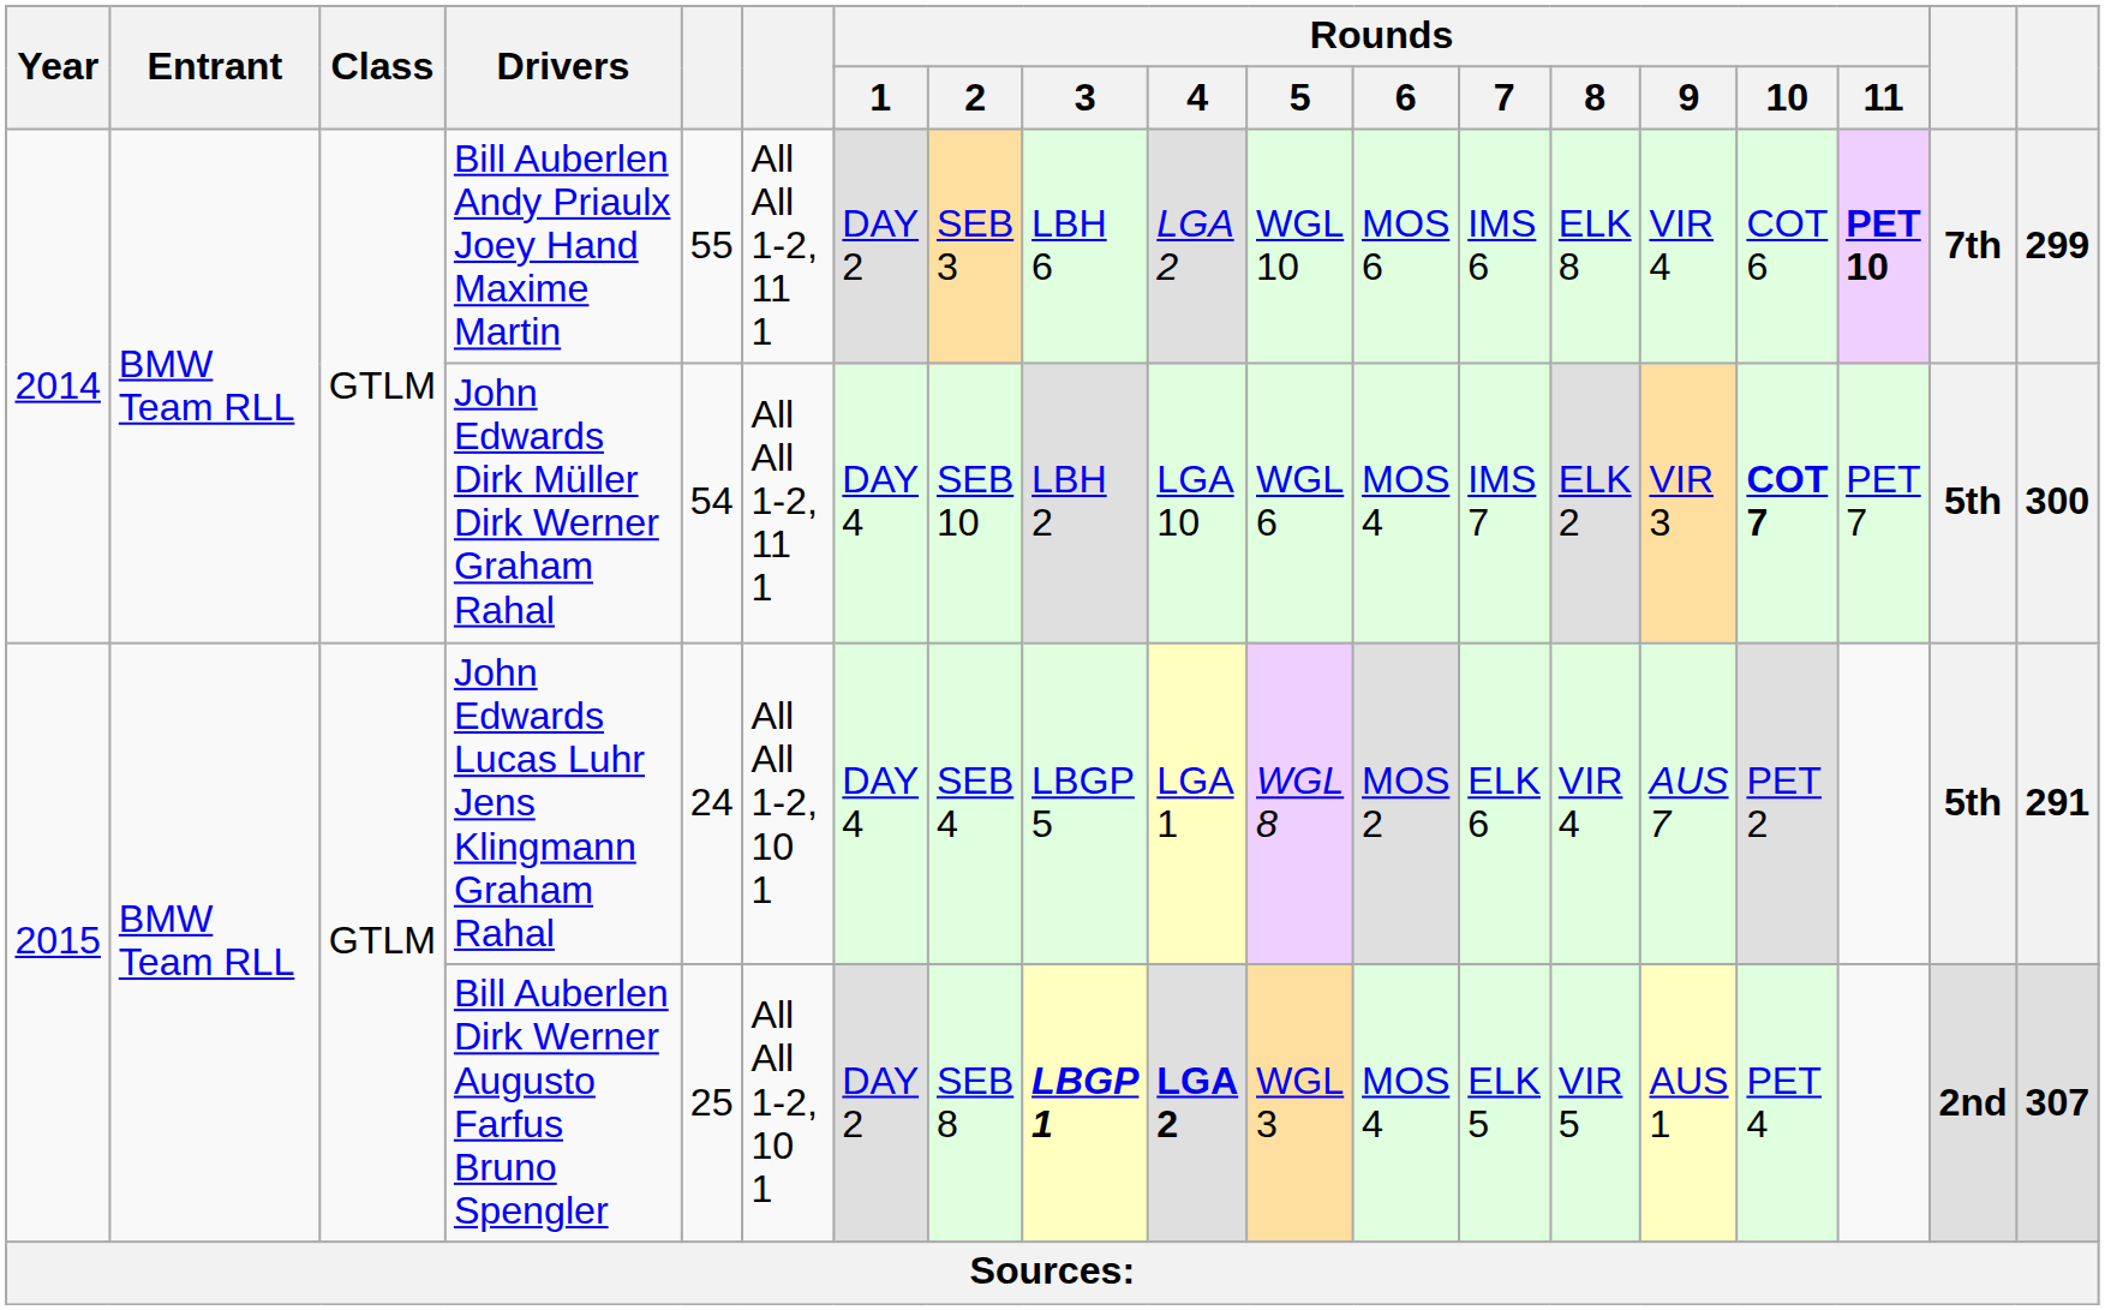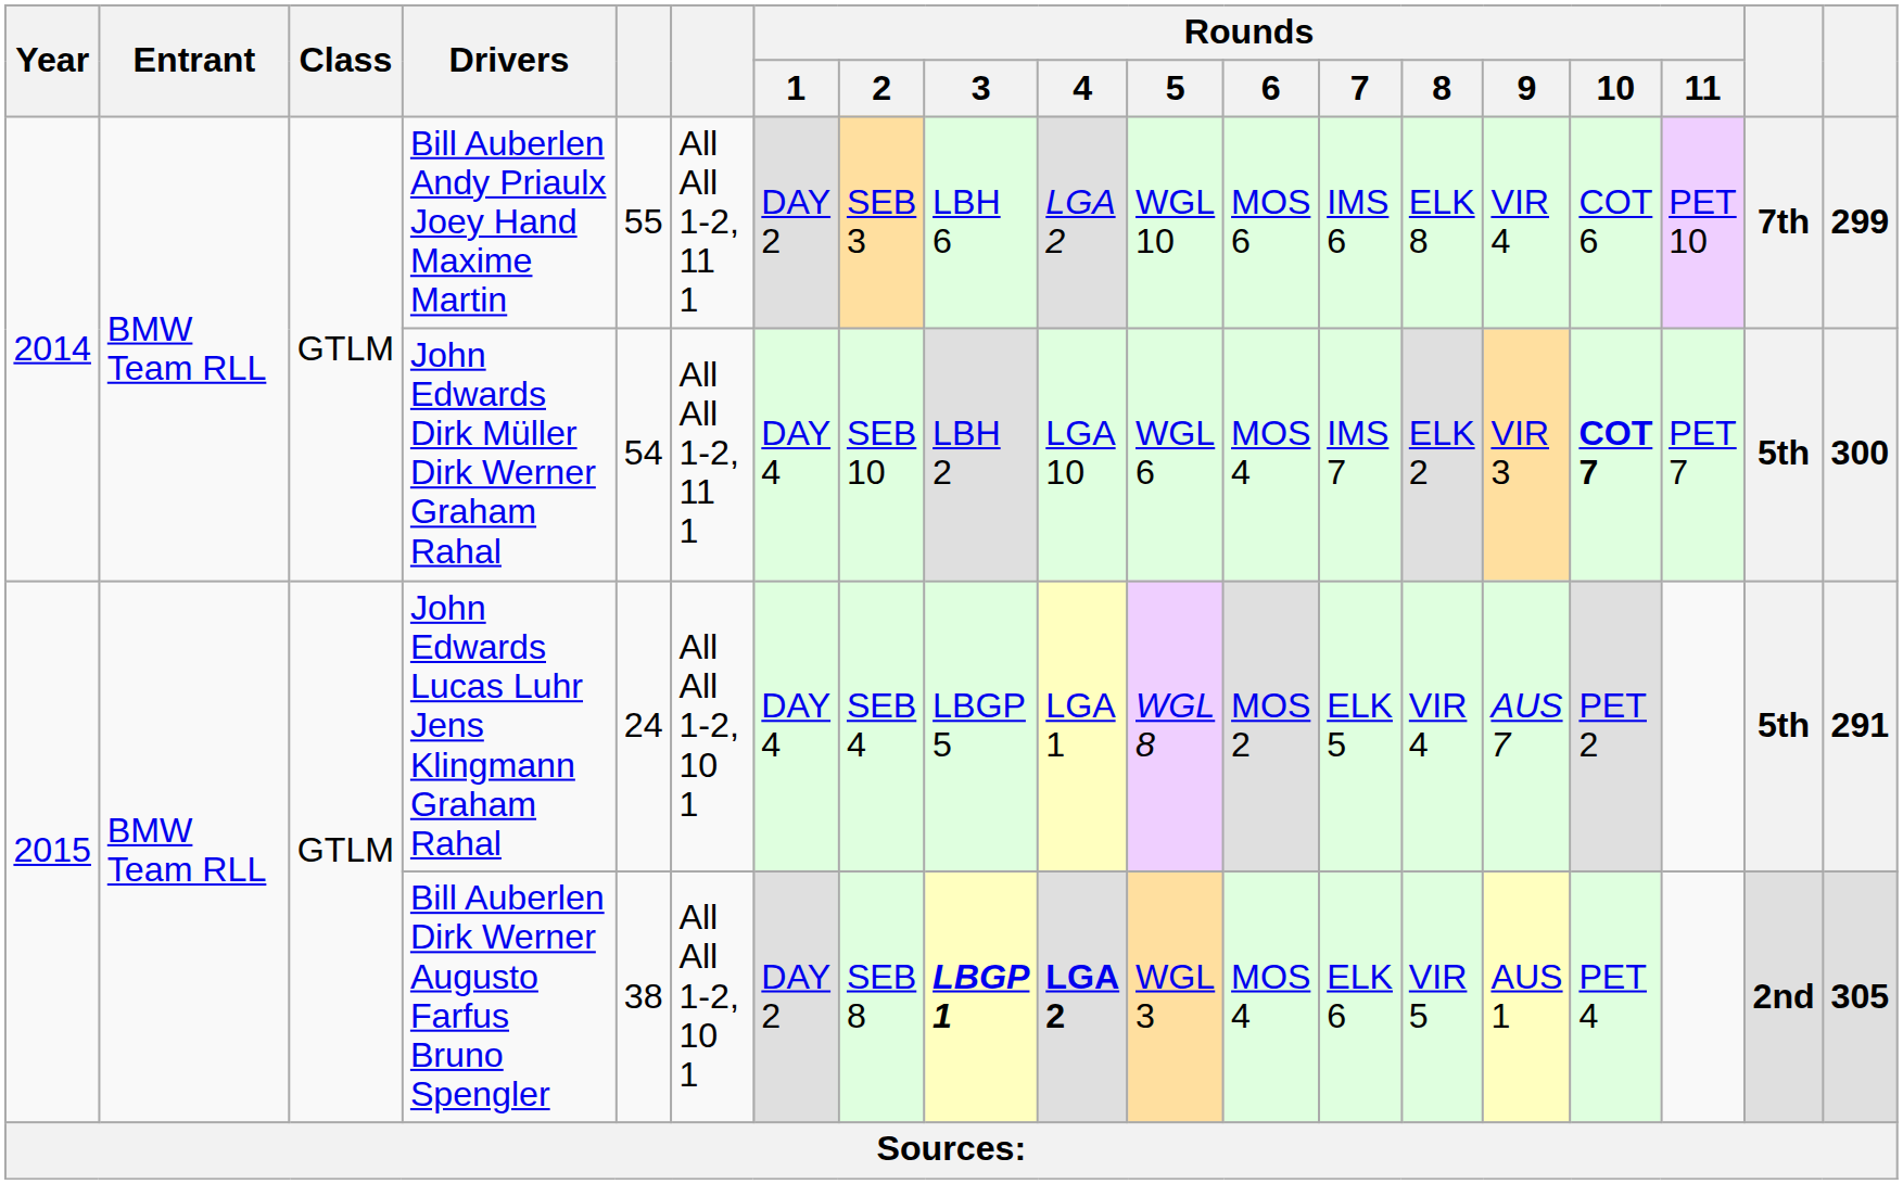Bill Auberlen Andy Priaulx Joey Hand Maxime Martin | Rounds / 11: bold -> normal
John Edwards Lucas Luhr Jens Klingmann Graham Rahal | Rounds / 7: ELK 6 -> ELK 5
Bill Auberlen Dirk Werner Augusto Farfus Bruno Spengler | column 5: 25 -> 38
Bill Auberlen Dirk Werner Augusto Farfus Bruno Spengler | Rounds / 7: ELK 5 -> ELK 6
Bill Auberlen Dirk Werner Augusto Farfus Bruno Spengler | column 19: 307 -> 305
